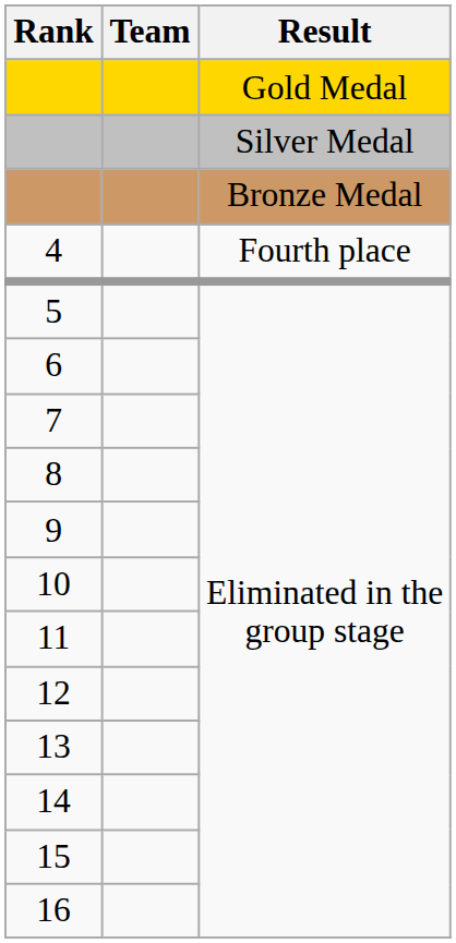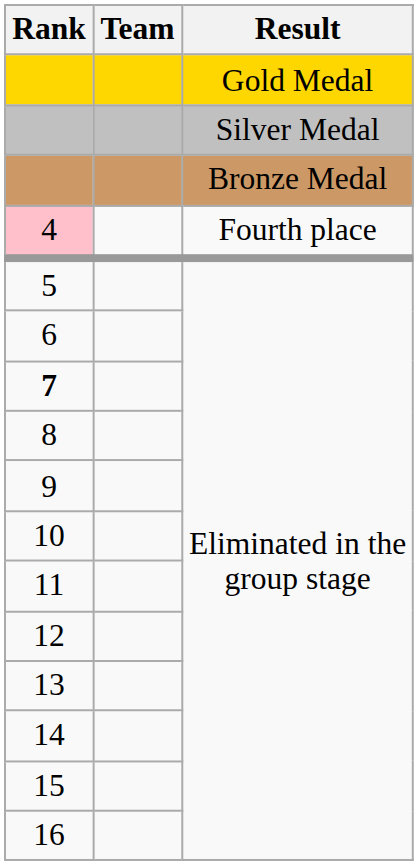4 | Rank: no background -> pink background
7 | Rank: normal -> bold
